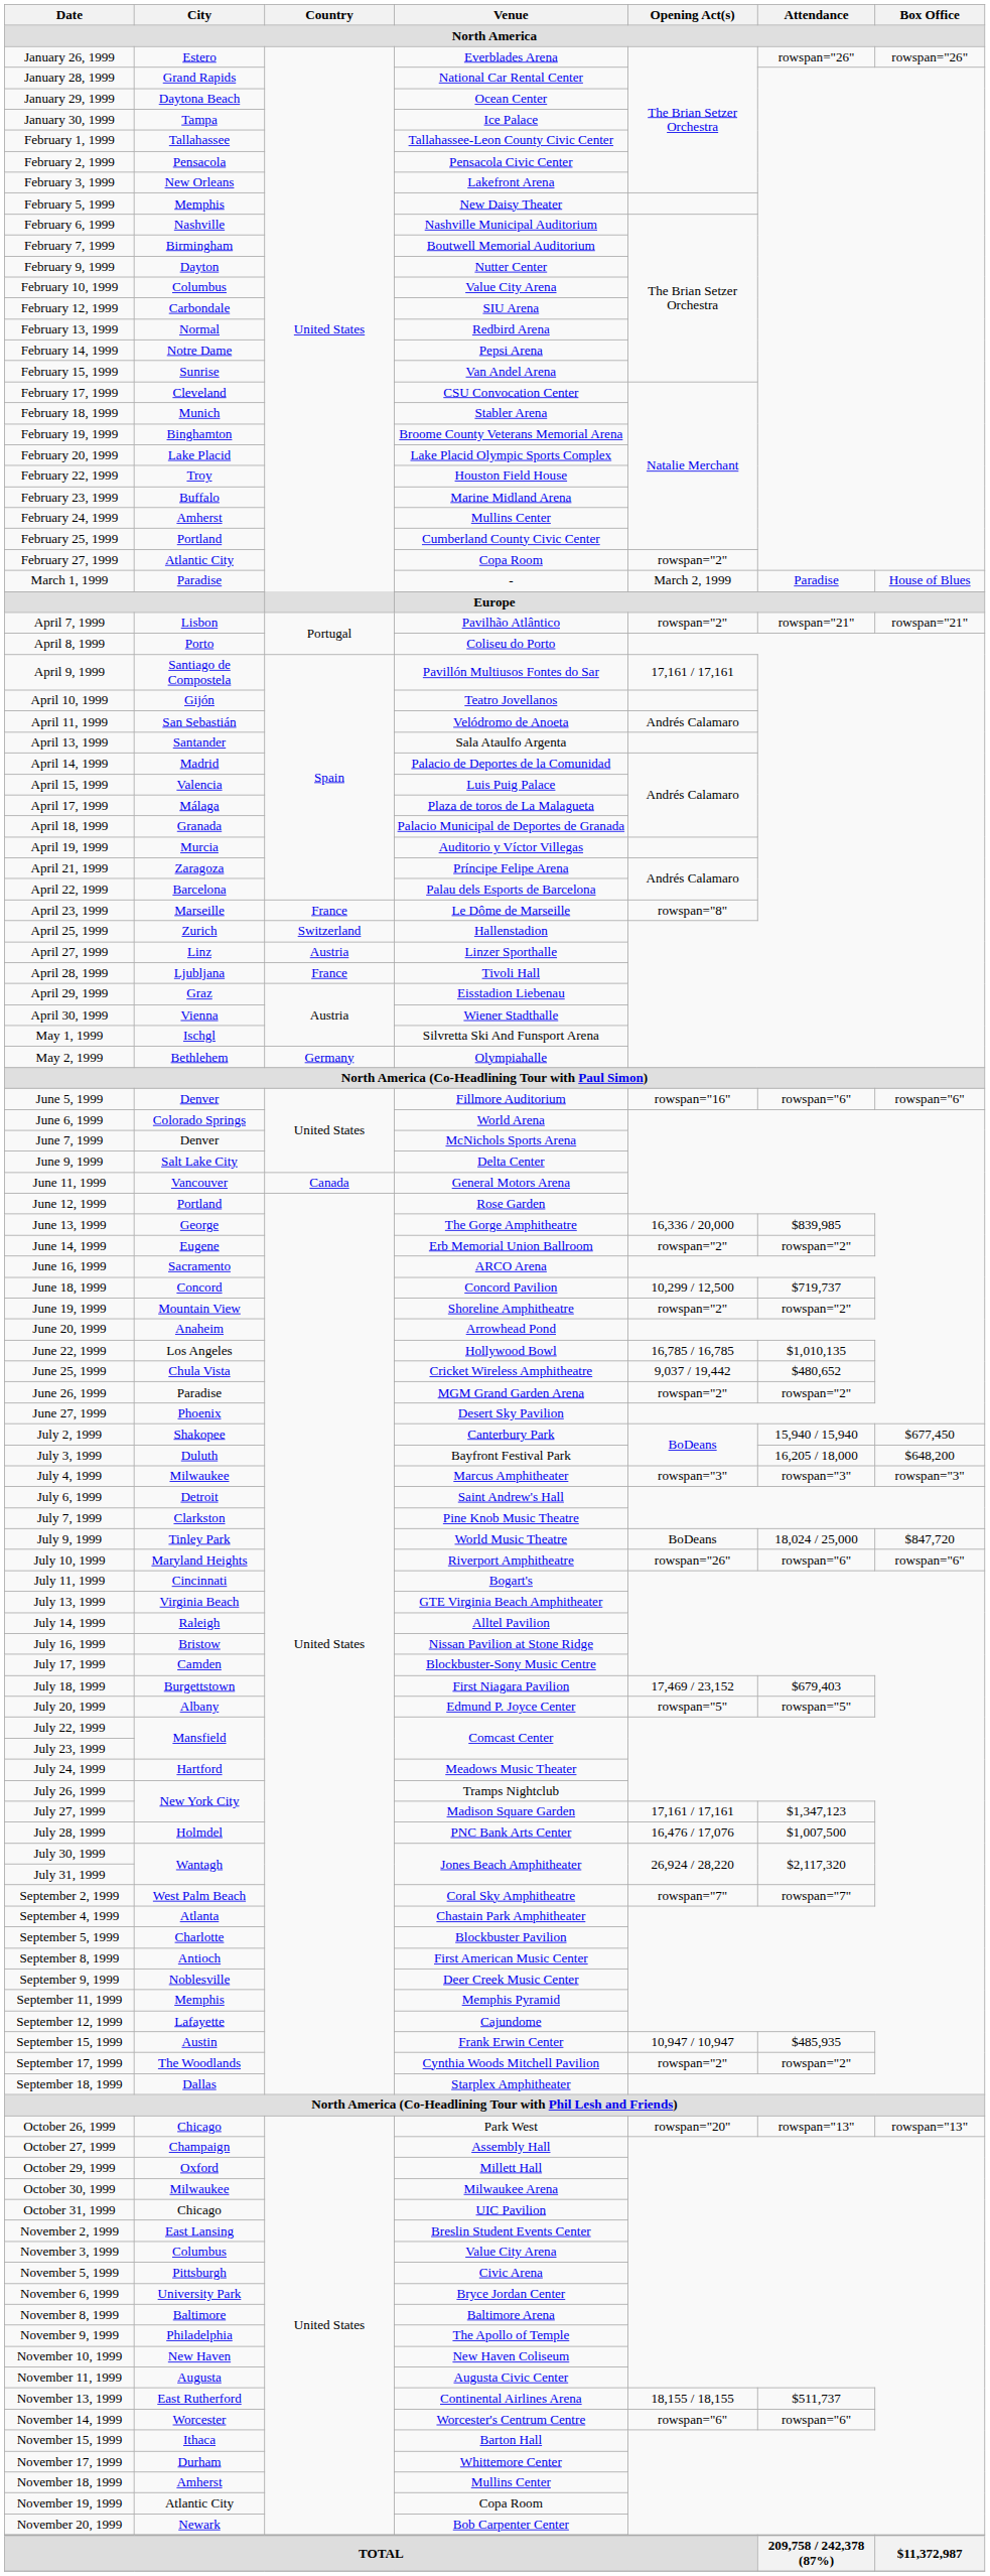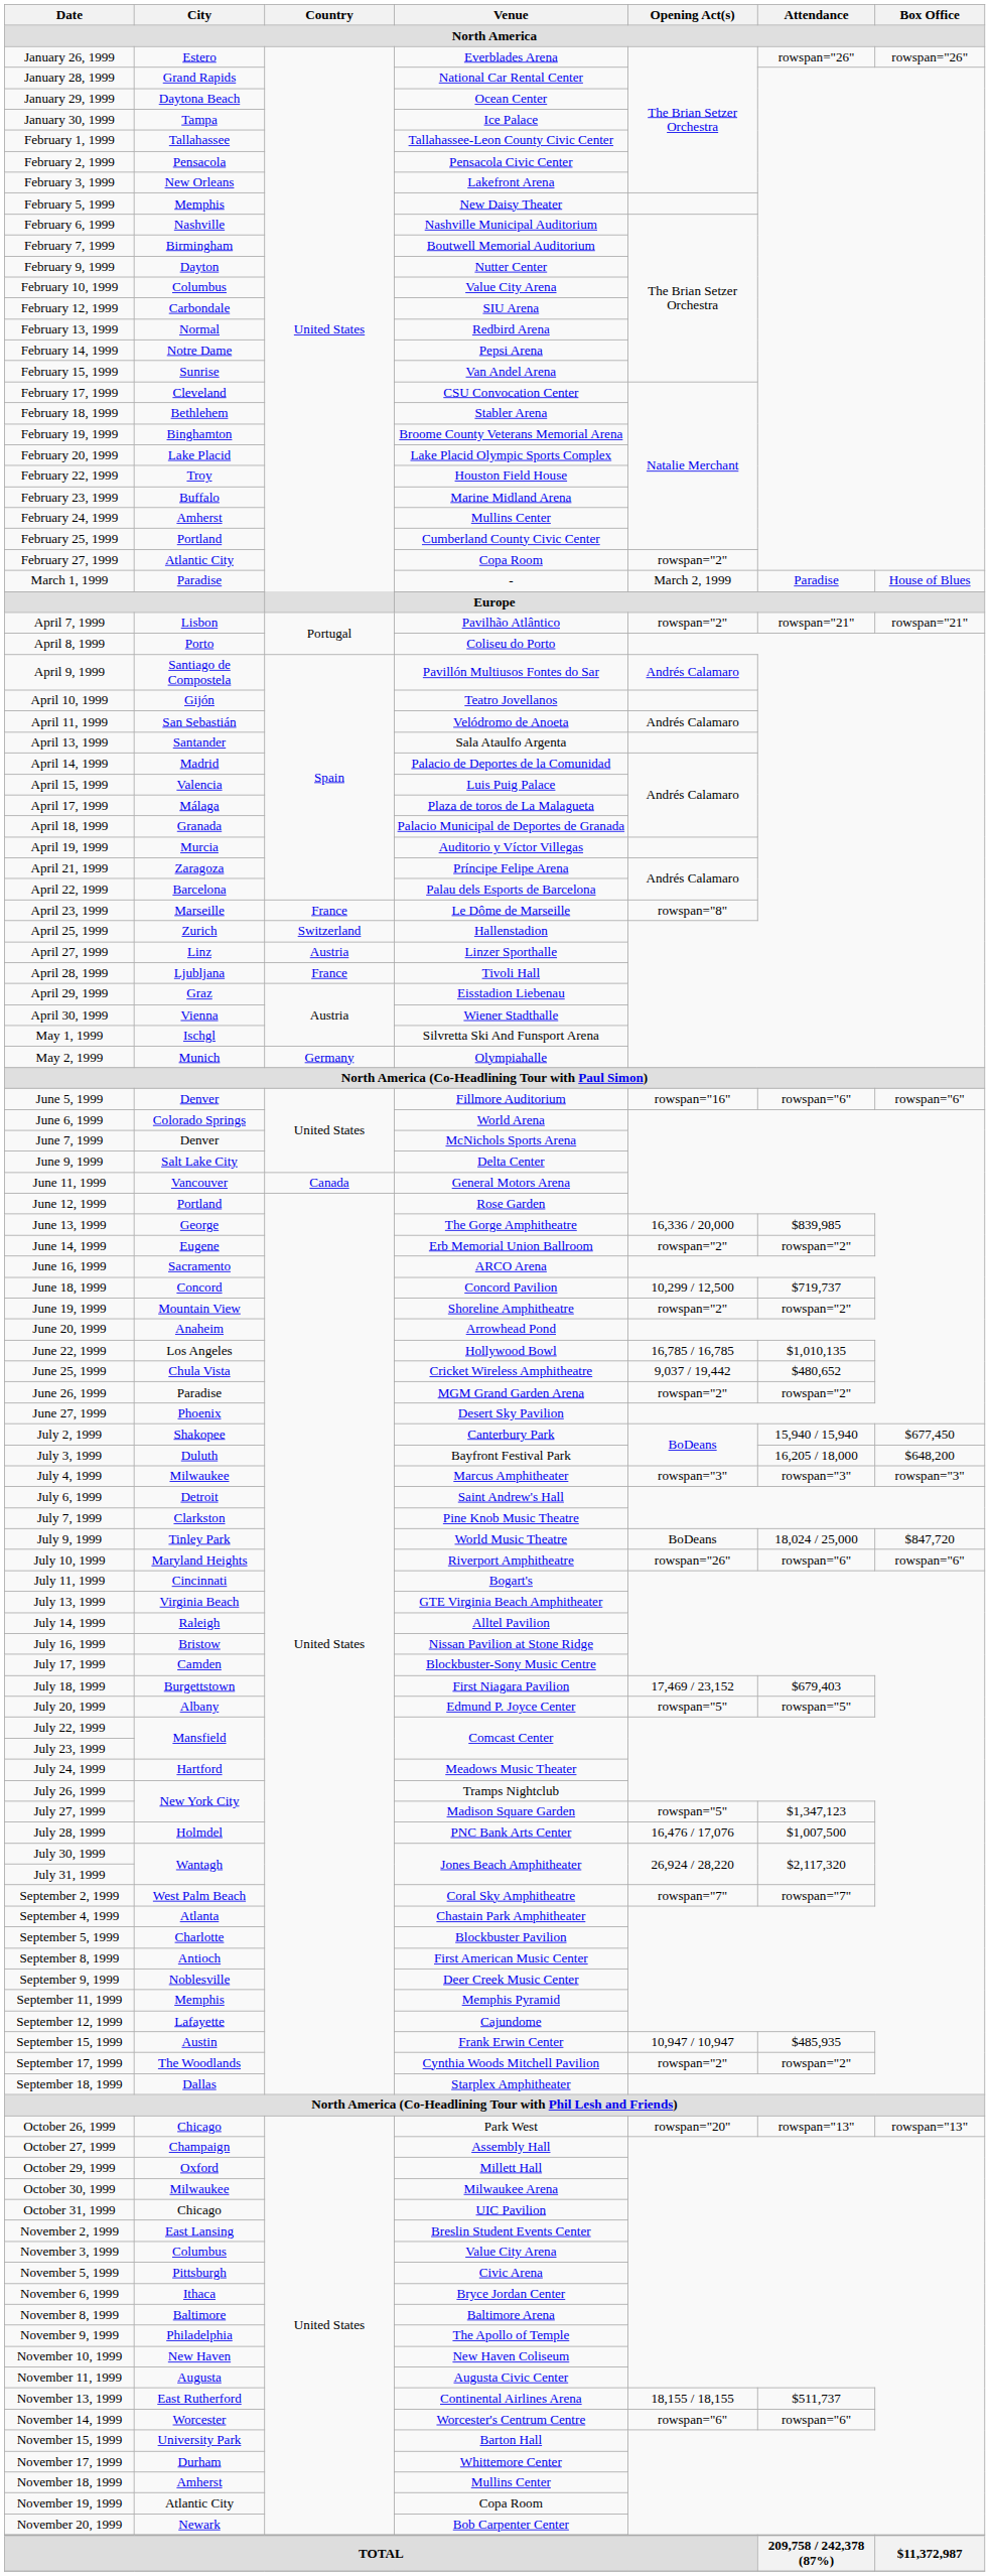February 18, 1999 | City: Munich -> Bethlehem
April 9, 1999 | Opening Act(s): 17,161 / 17,161 -> Andrés Calamaro
May 2, 1999 | City: Bethlehem -> Munich
July 27, 1999 | Opening Act(s): 17,161 / 17,161 -> rowspan="5"
November 6, 1999 | City: University Park -> Ithaca
November 15, 1999 | City: Ithaca -> University Park
